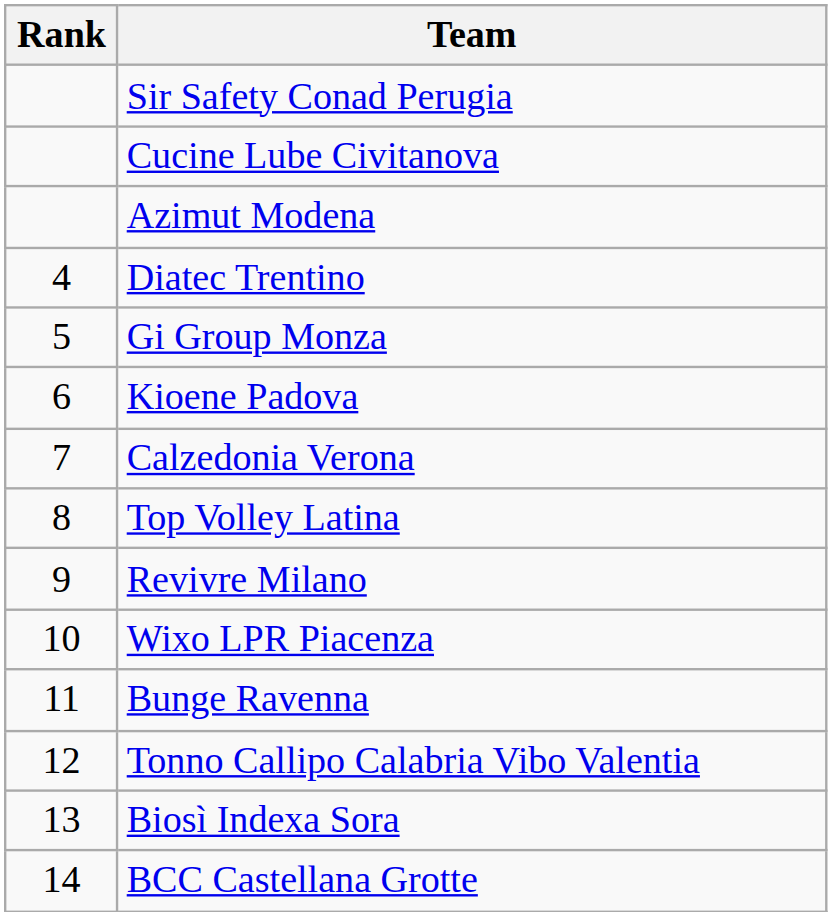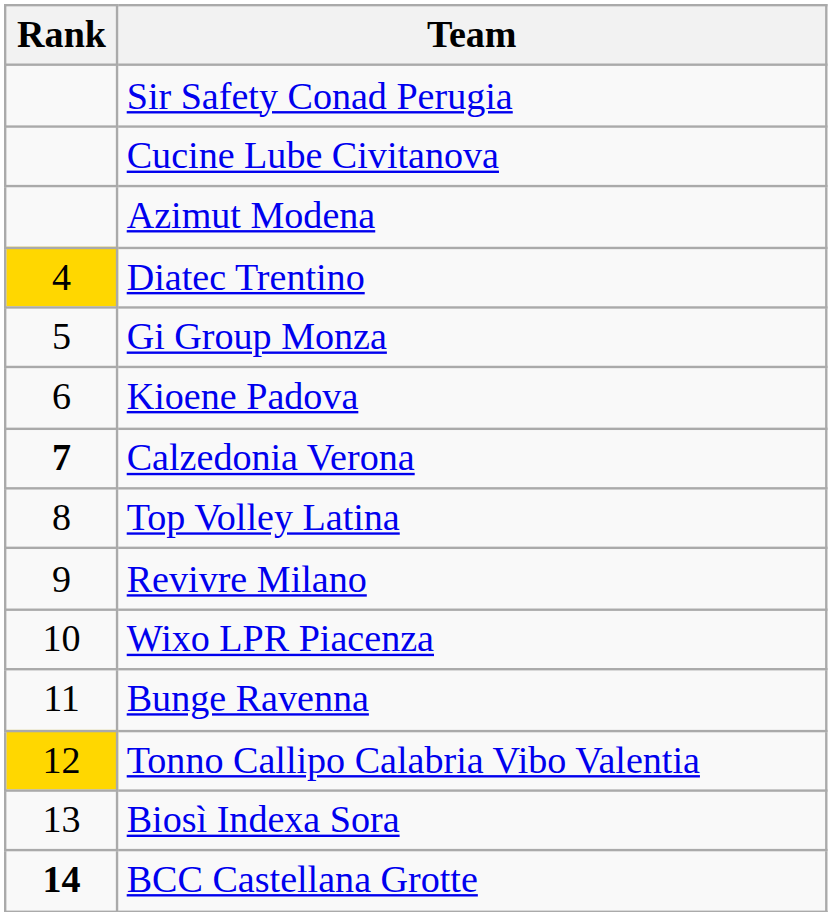Diatec Trentino | Rank: no background -> gold background
Calzedonia Verona | Rank: normal -> bold
Tonno Callipo Calabria Vibo Valentia | Rank: no background -> gold background
BCC Castellana Grotte | Rank: normal -> bold
